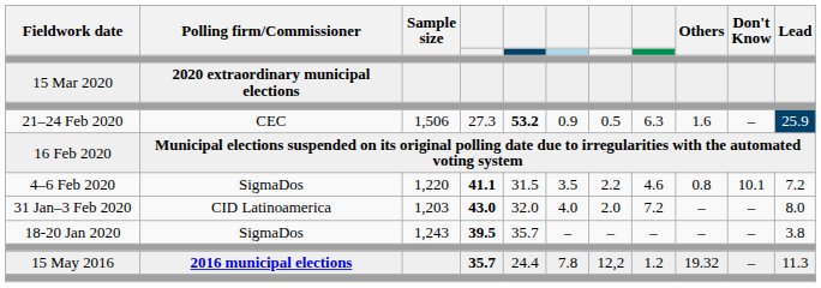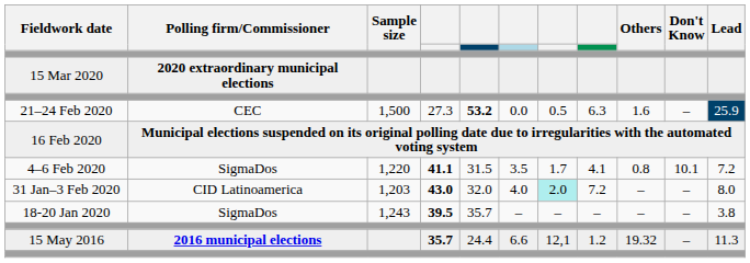21–24 Feb 2020 | Sample size: 1,506 -> 1,500
21–24 Feb 2020 | column 6: 0.9 -> 0.0
4–6 Feb 2020 | column 7: 2.2 -> 1.7
4–6 Feb 2020 | column 8: 4.6 -> 4.1
31 Jan–3 Feb 2020 | column 7: no background -> paleturquoise background
15 May 2016 | column 6: 7.8 -> 6.6
15 May 2016 | column 7: 12,2 -> 12,1
